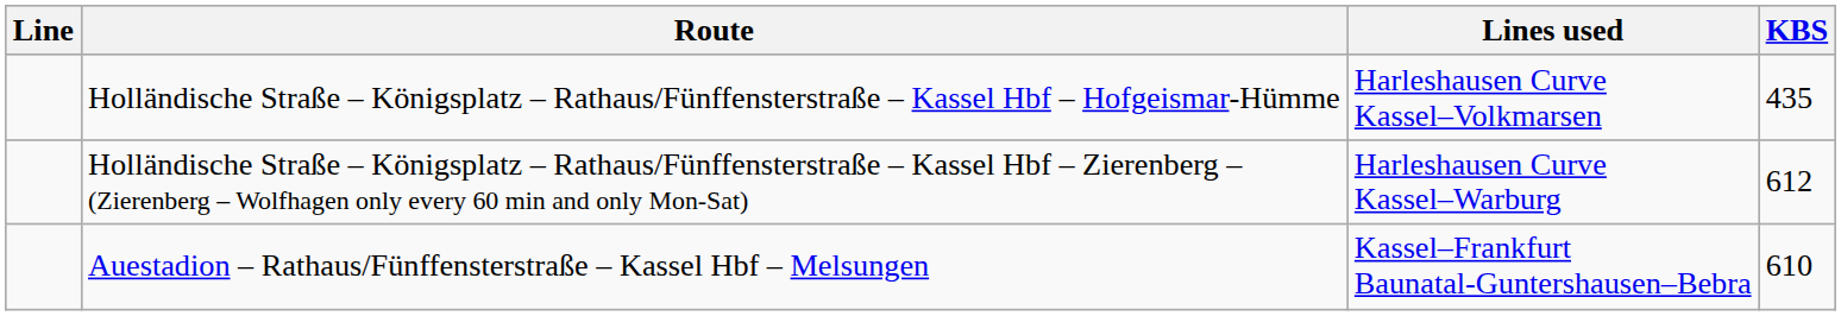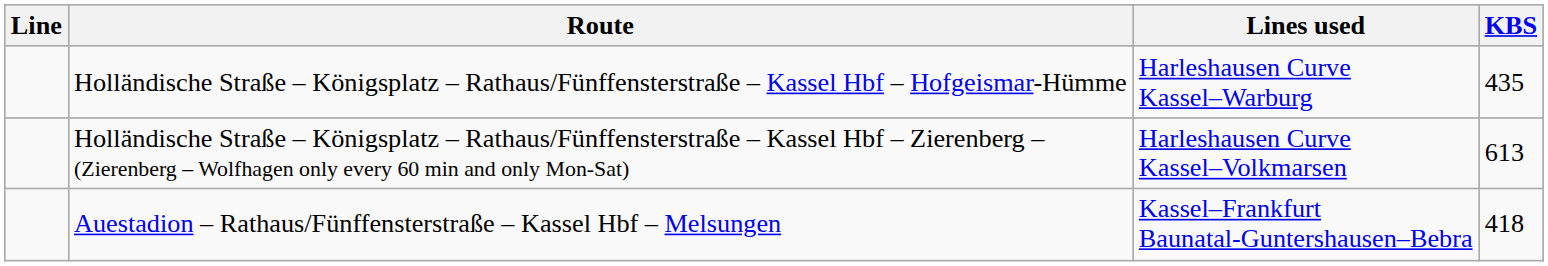row 2 | Lines used: Harleshausen Curve Kassel–Volkmarsen -> Harleshausen Curve Kassel–Warburg
row 3 | Lines used: Harleshausen Curve Kassel–Warburg -> Harleshausen Curve Kassel–Volkmarsen
row 3 | KBS: 612 -> 613
row 4 | KBS: 610 -> 418
